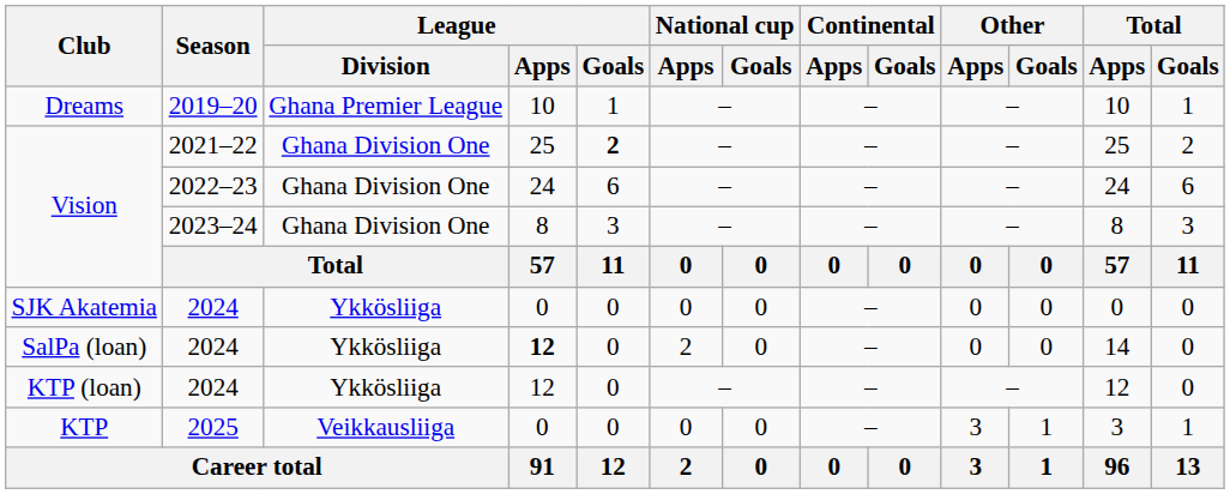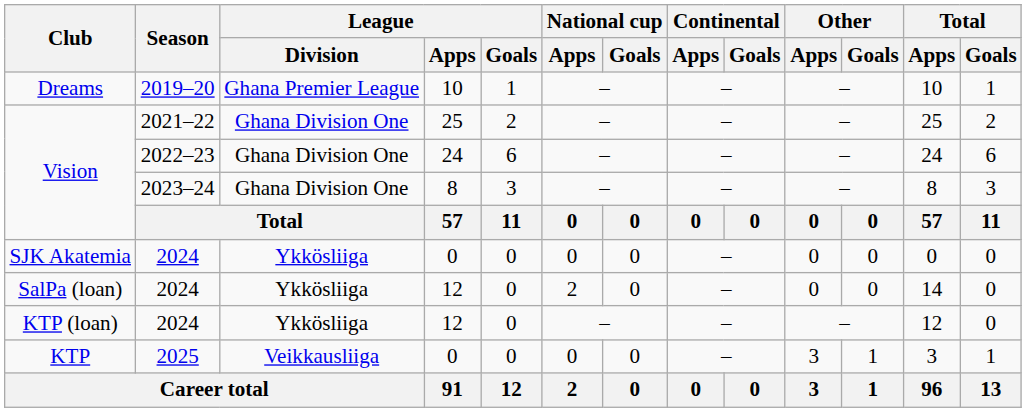Vision / 2021–22 | League / Goals: bold -> normal
SalPa (loan) | League / Apps: bold -> normal
